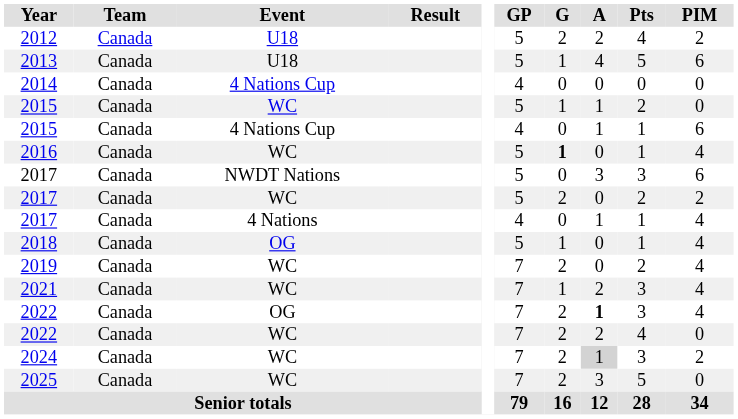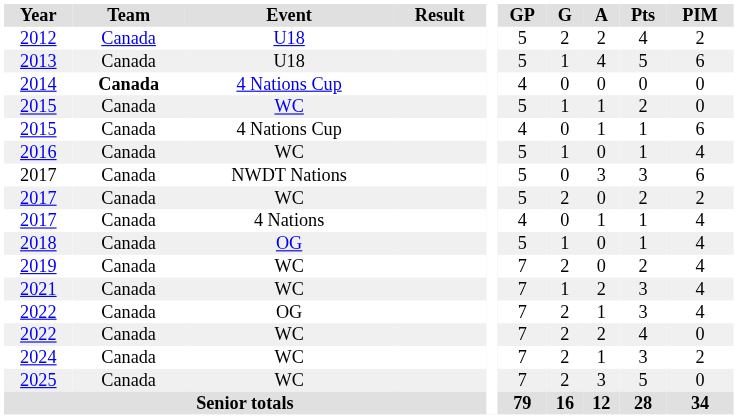2014 | Team: normal -> bold
2016 | G: bold -> normal
2022 / OG | A: bold -> normal
2024 | A: lightgrey background -> no background
